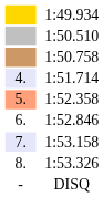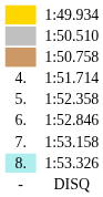1:51.714 | column 1: lavender background -> no background
1:52.358 | column 1: lightsalmon background -> no background
1:53.158 | column 1: lavender background -> no background
1:53.326 | column 1: no background -> paleturquoise background
